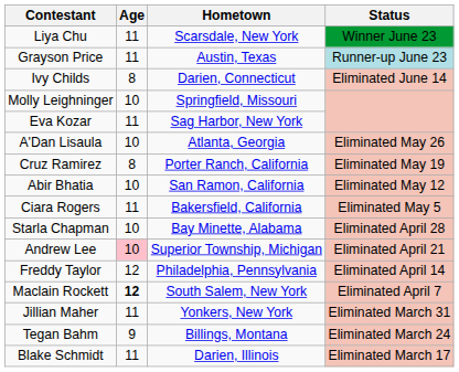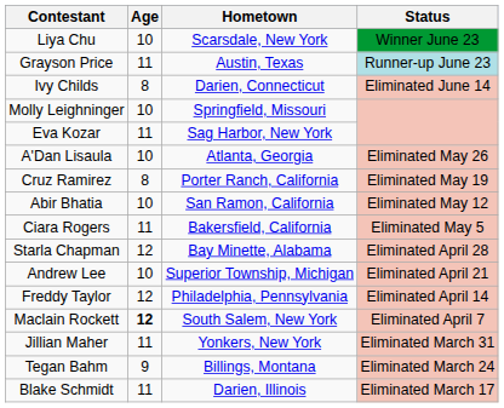Liya Chu | Age: 11 -> 10
Starla Chapman | Age: 10 -> 12
Andrew Lee | Age: pink background -> no background
